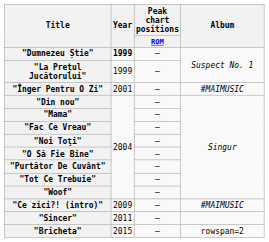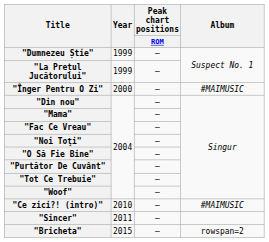"Dumnezeu Știe" | Year: bold -> normal
"Înger Pentru O Zi" | Year: 2001 -> 2000
"Ce zici?! (intro)" | Year: 2009 -> 2010
